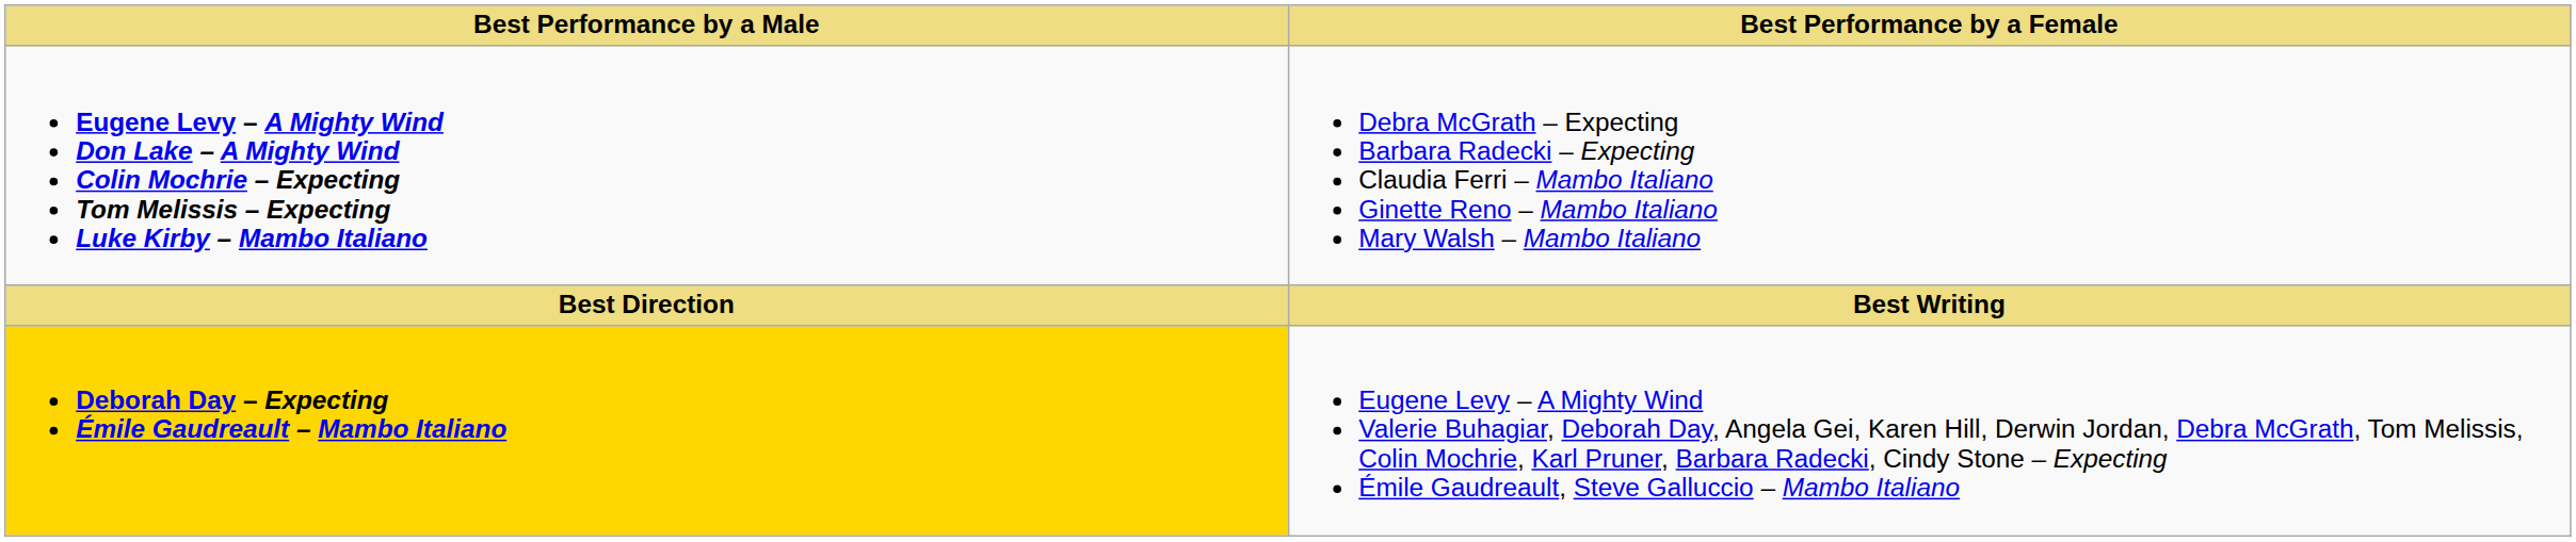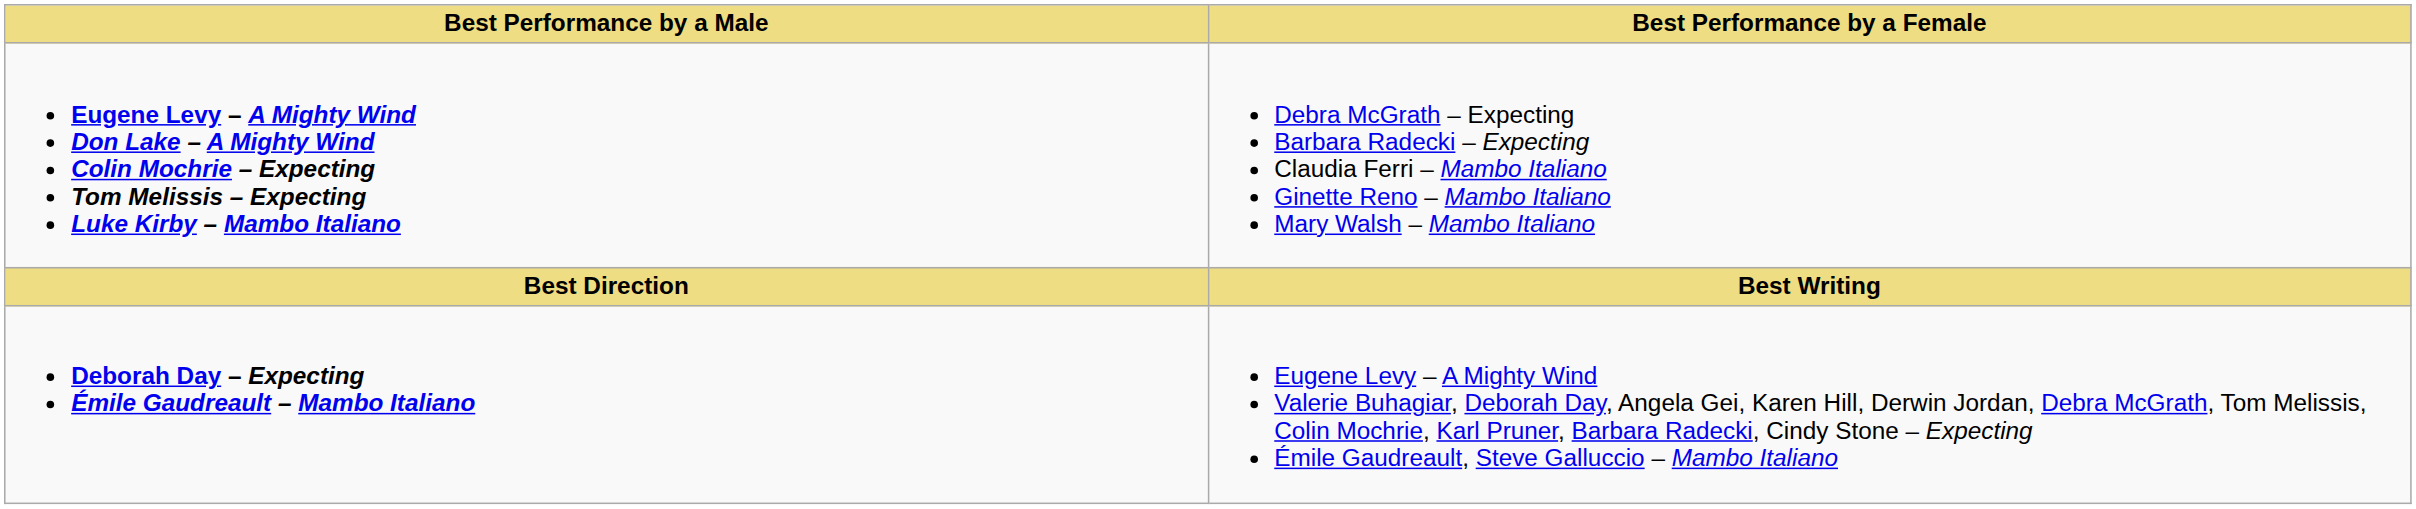Deborah Day – Expecting Émile Gaudreault – Mambo Italiano | Best Performance by a Male: gold background -> no background
